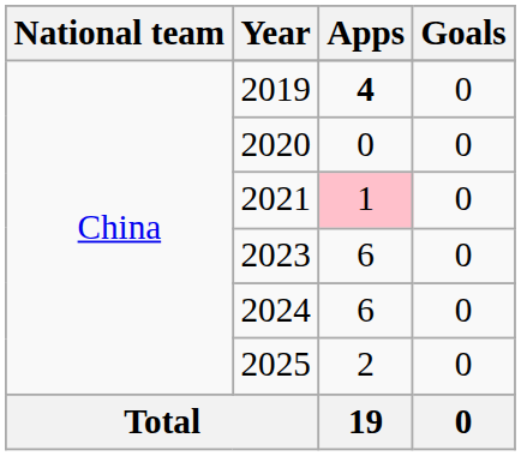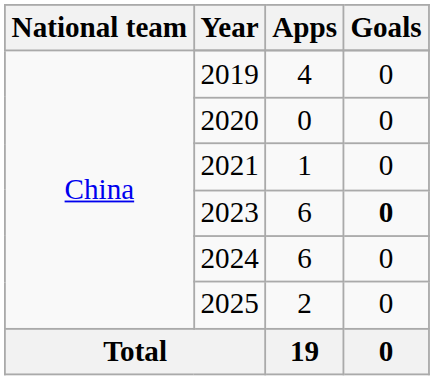2019 | Apps: bold -> normal
2021 | Apps: pink background -> no background
2023 | Goals: normal -> bold
